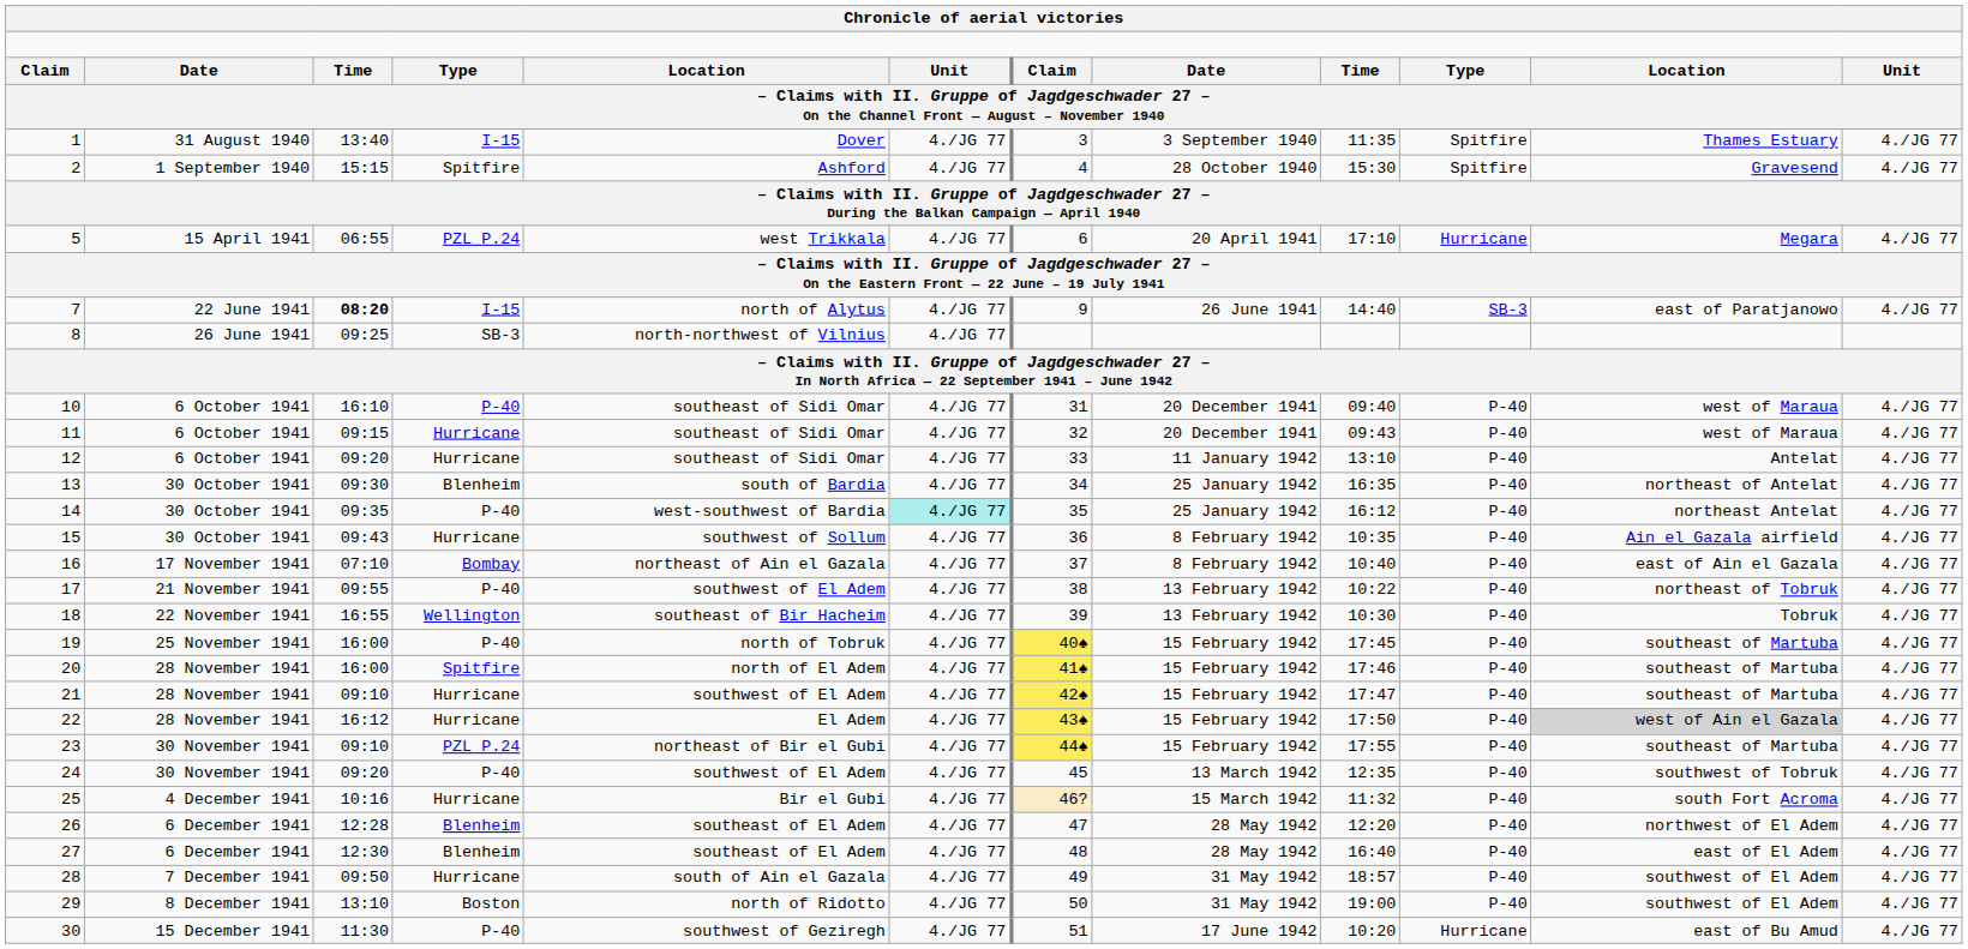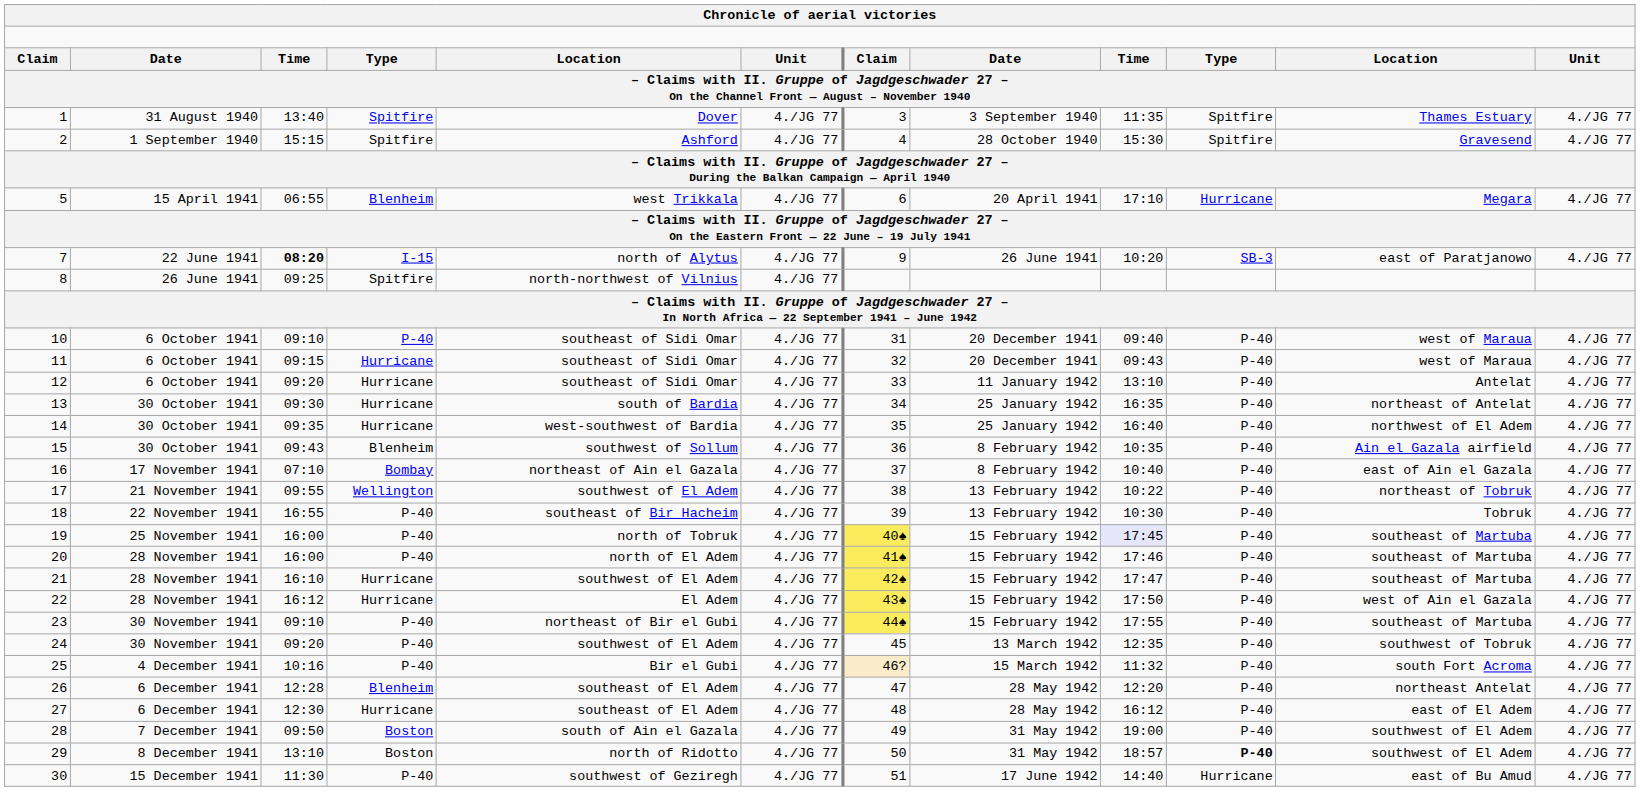1 | column 4: I-15 -> Spitfire
5 | column 4: PZL P.24 -> Blenheim
7 | column 9: 14:40 -> 10:20
8 | column 4: SB-3 -> Spitfire
10 | column 3: 16:10 -> 09:10
13 | column 4: Blenheim -> Hurricane
14 | column 4: P-40 -> Hurricane
14 | column 6: paleturquoise background -> no background
14 | column 9: 16:12 -> 16:40
14 | column 11: northeast Antelat -> northwest of El Adem
15 | column 4: Hurricane -> Blenheim
17 | column 4: P-40 -> Wellington
18 | column 4: Wellington -> P-40
19 | column 9: no background -> lavender background
20 | column 4: Spitfire -> P-40
21 | column 3: 09:10 -> 16:10
22 | column 11: lightgrey background -> no background
23 | column 4: PZL P.24 -> P-40
25 | column 4: Hurricane -> P-40
26 | column 11: northwest of El Adem -> northeast Antelat
27 | column 4: Blenheim -> Hurricane
27 | column 9: 16:40 -> 16:12
28 | column 4: Hurricane -> Boston
28 | column 9: 18:57 -> 19:00
29 | column 9: 19:00 -> 18:57
29 | column 10: normal -> bold
30 | column 9: 10:20 -> 14:40
